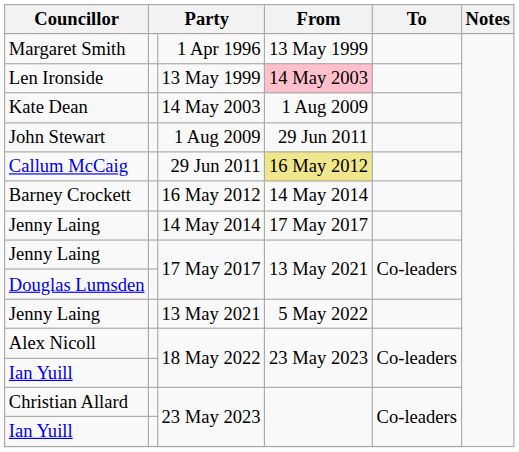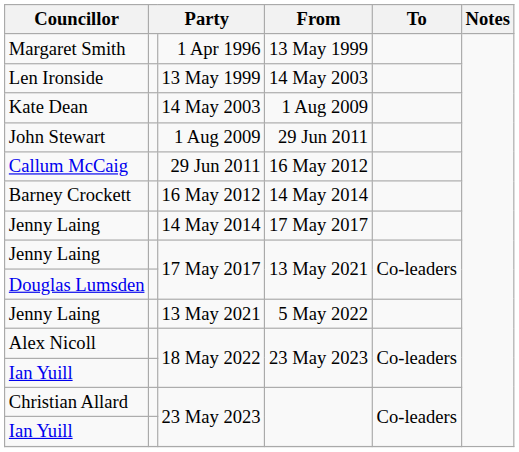Len Ironside | From: pink background -> no background
Callum McCaig | From: khaki background -> no background
